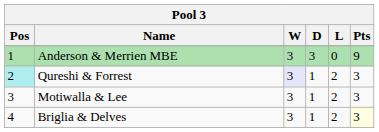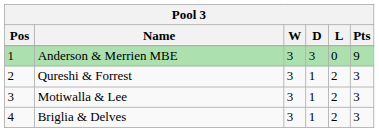Qureshi & Forrest | Pos: paleturquoise background -> no background
Qureshi & Forrest | W: lavender background -> no background
Briglia & Delves | Pts: lightyellow background -> no background
